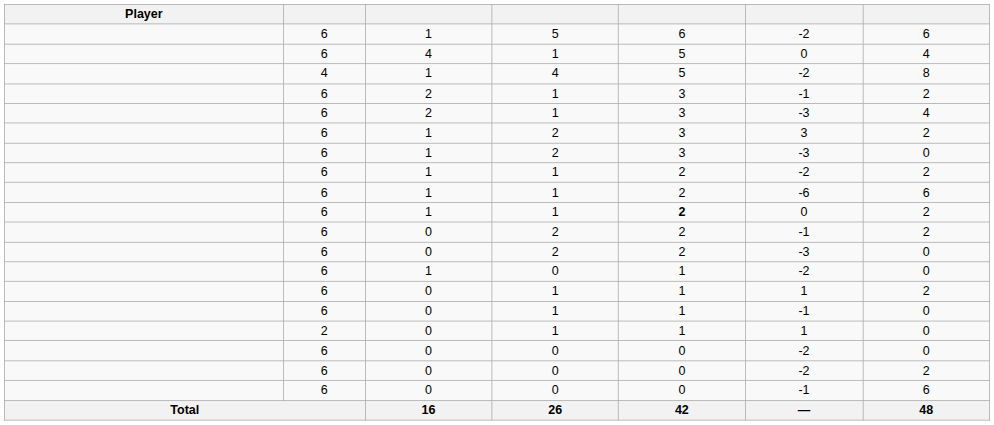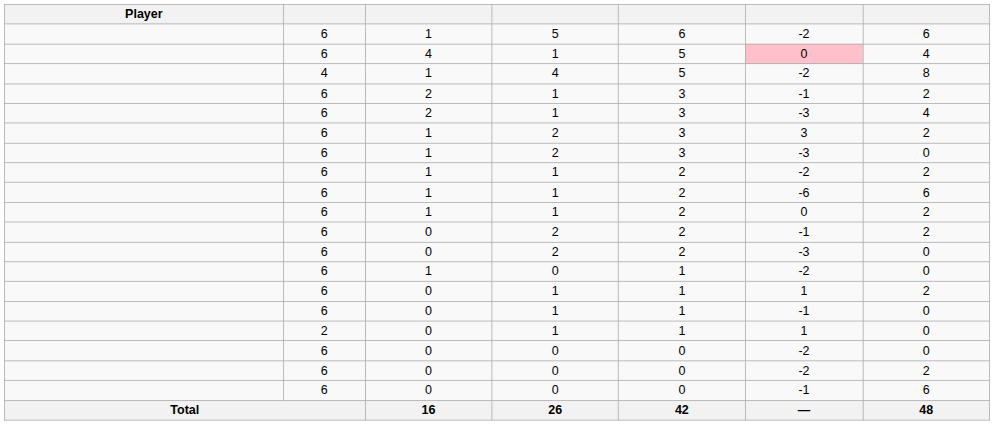row 3 | column 6: no background -> pink background
row 11 | column 5: bold -> normal
